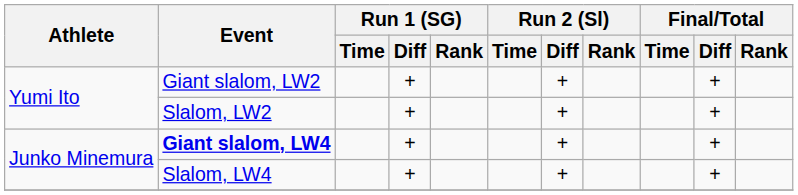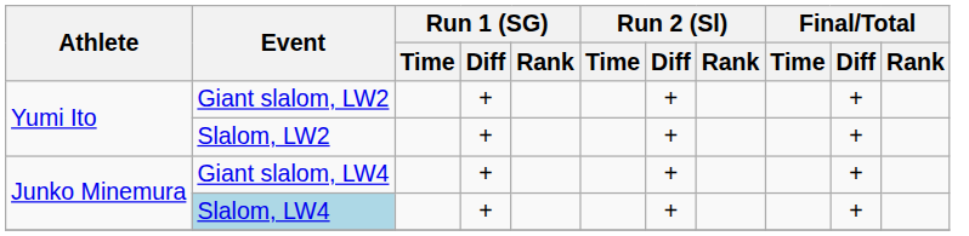Giant slalom, LW4 | Event: bold -> normal
Slalom, LW4 | Event: no background -> lightblue background
